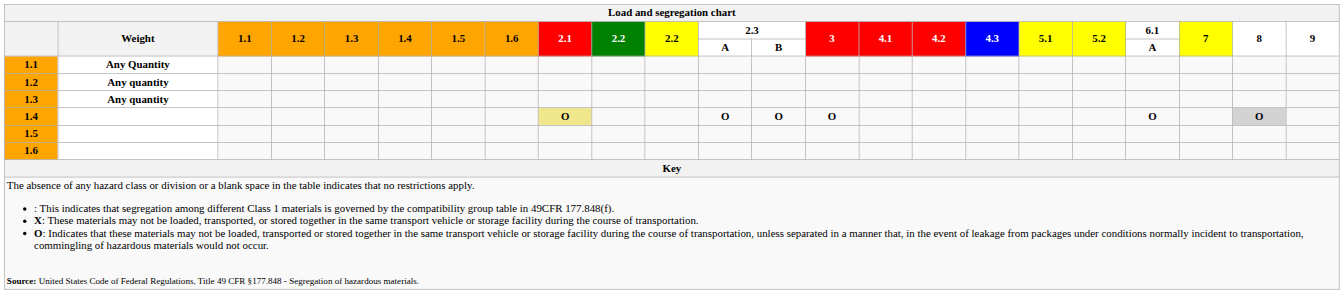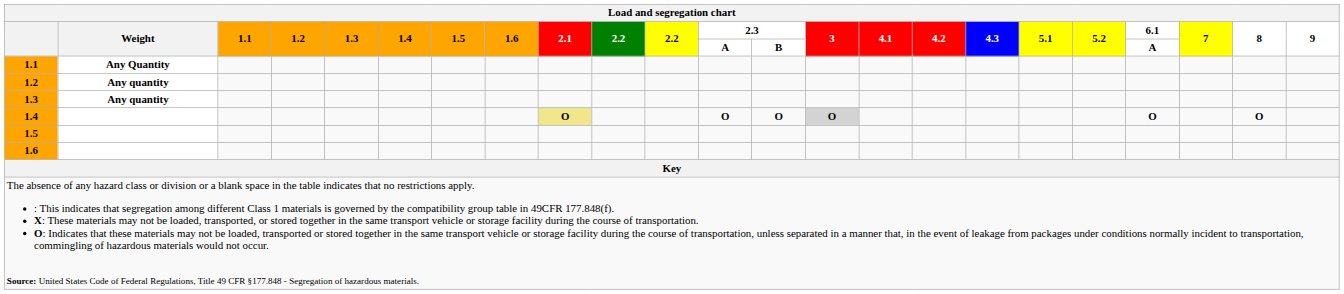row 7 | 3: no background -> lightgrey background
row 7 | 8: lightgrey background -> no background
